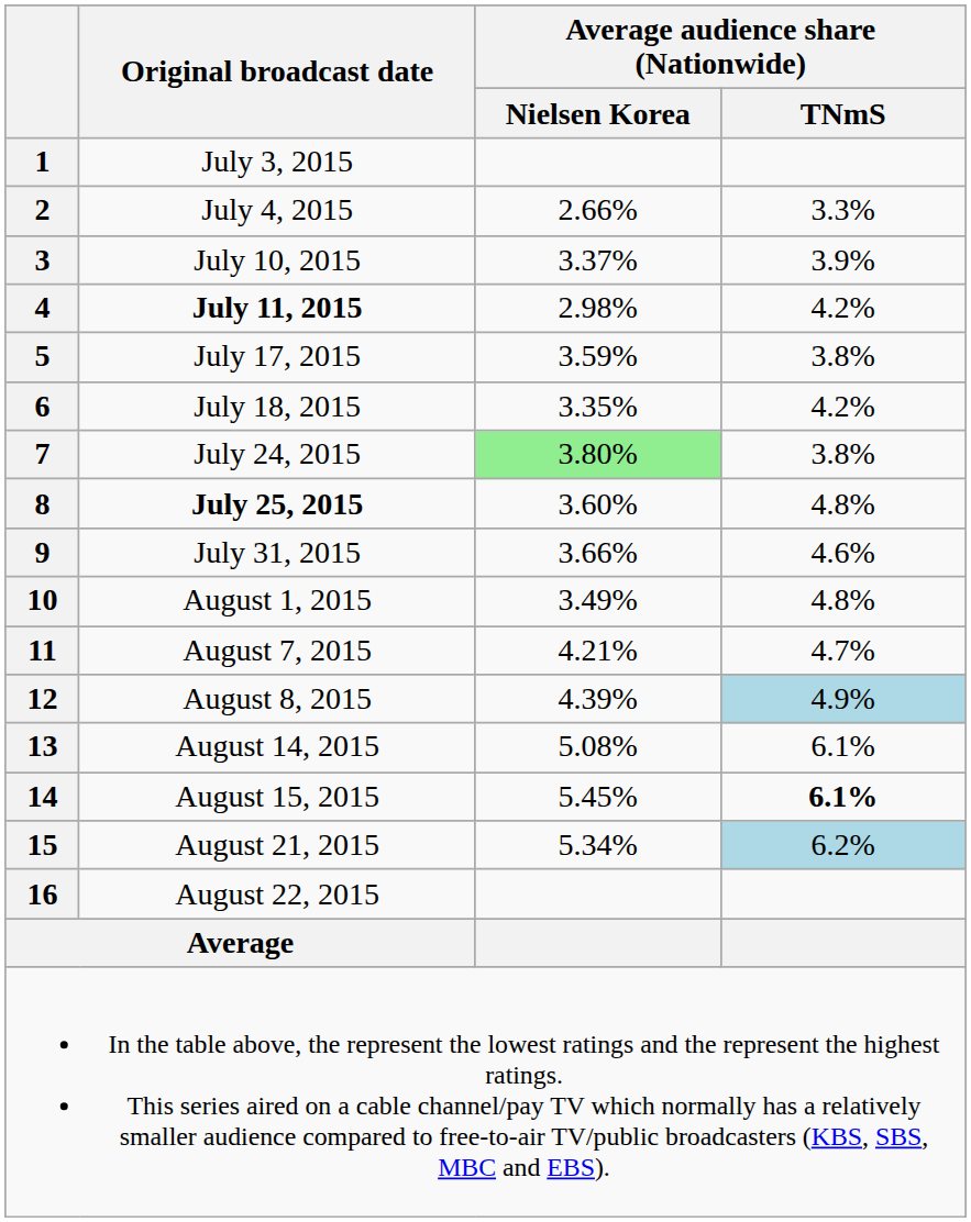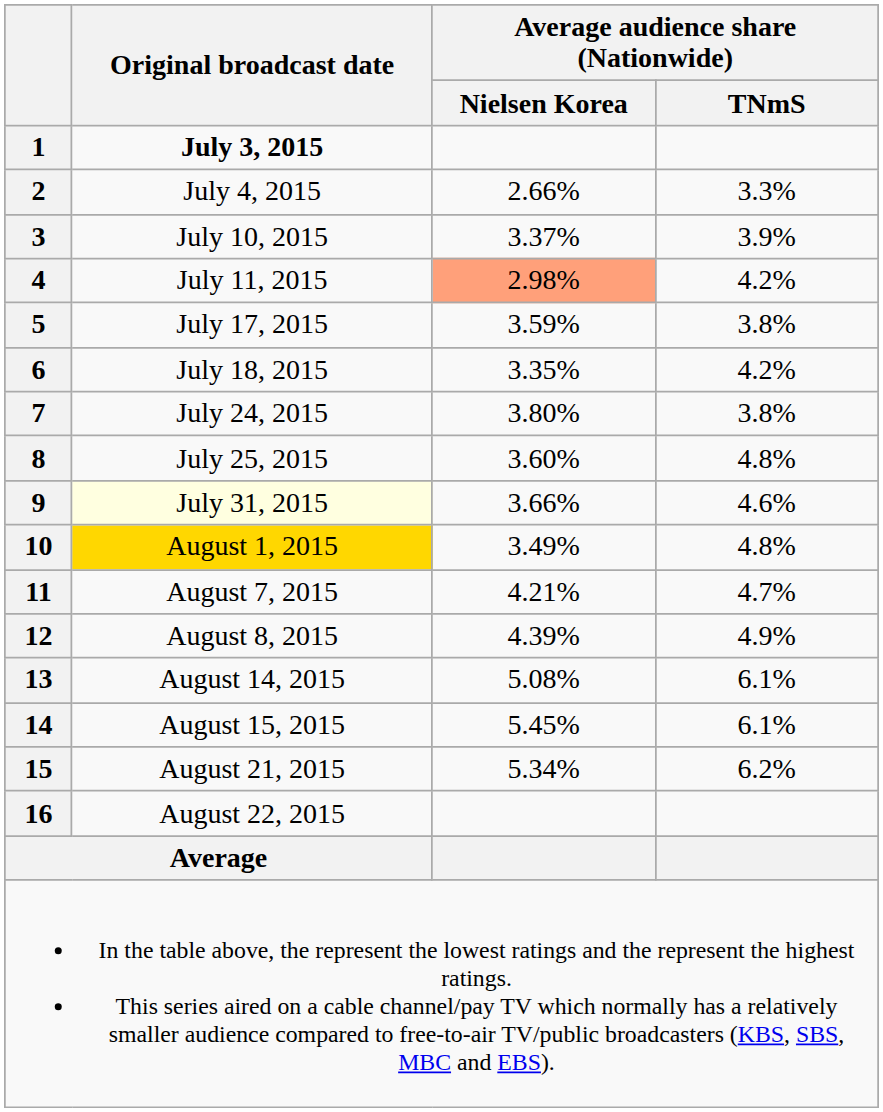1 | Original broadcast date: normal -> bold
4 | Original broadcast date: bold -> normal
4 | Average audience share (Nationwide) / Nielsen Korea: no background -> lightsalmon background
7 | Average audience share (Nationwide) / Nielsen Korea: lightgreen background -> no background
8 | Original broadcast date: bold -> normal
9 | Original broadcast date: no background -> lightyellow background
10 | Original broadcast date: no background -> gold background
12 | Average audience share (Nationwide) / TNmS: lightblue background -> no background
14 | Average audience share (Nationwide) / TNmS: bold -> normal
15 | Average audience share (Nationwide) / TNmS: lightblue background -> no background
